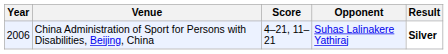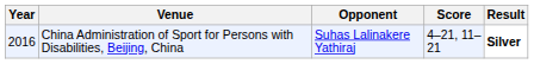columns swapped: Opponent <-> Score
row 2 | Year: 2006 -> 2016
